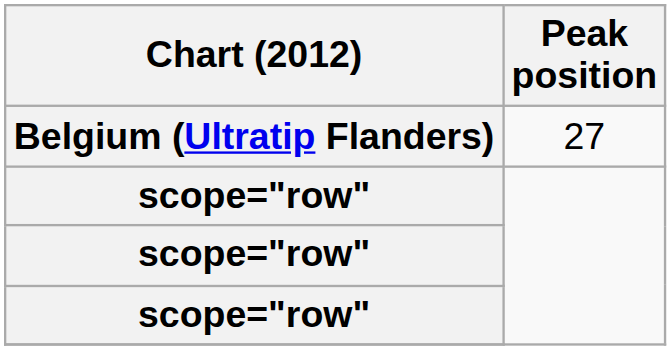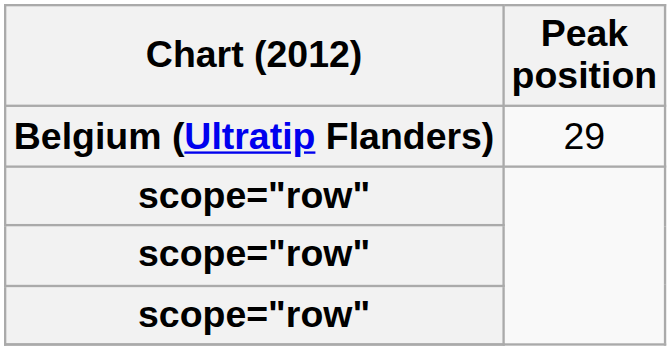Belgium (Ultratip Flanders) | Peak position: 27 -> 29
